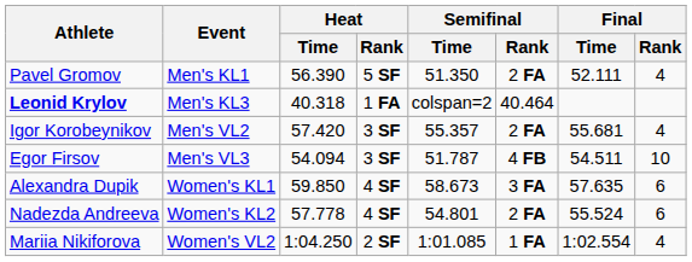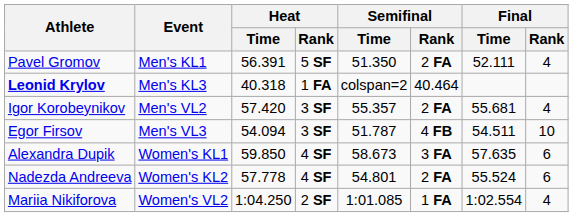Pavel Gromov | Heat / Time: 56.390 -> 56.391
